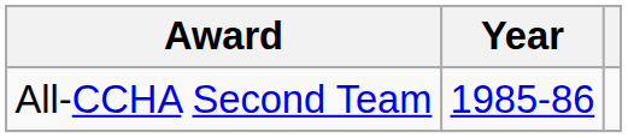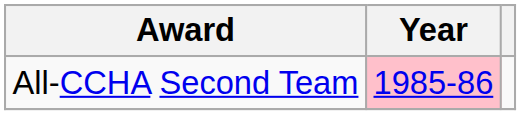row 2 | Year: no background -> pink background
